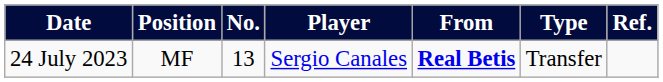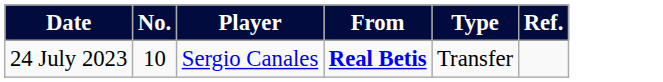- column: Position | MF
24 July 2023 | No.: 13 -> 10
